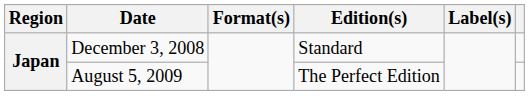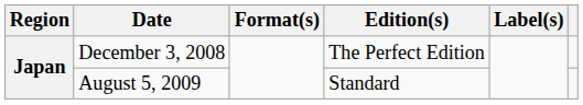December 3, 2008 | Edition(s): Standard -> The Perfect Edition
August 5, 2009 | Edition(s): The Perfect Edition -> Standard
